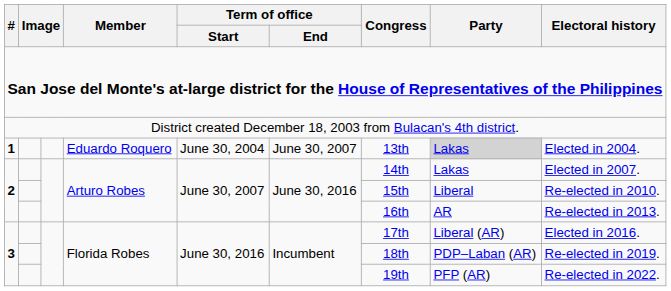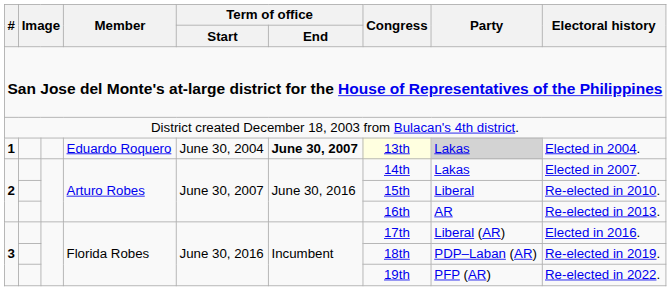1 | Term of office / End: normal -> bold
1 | Congress: no background -> lightyellow background
